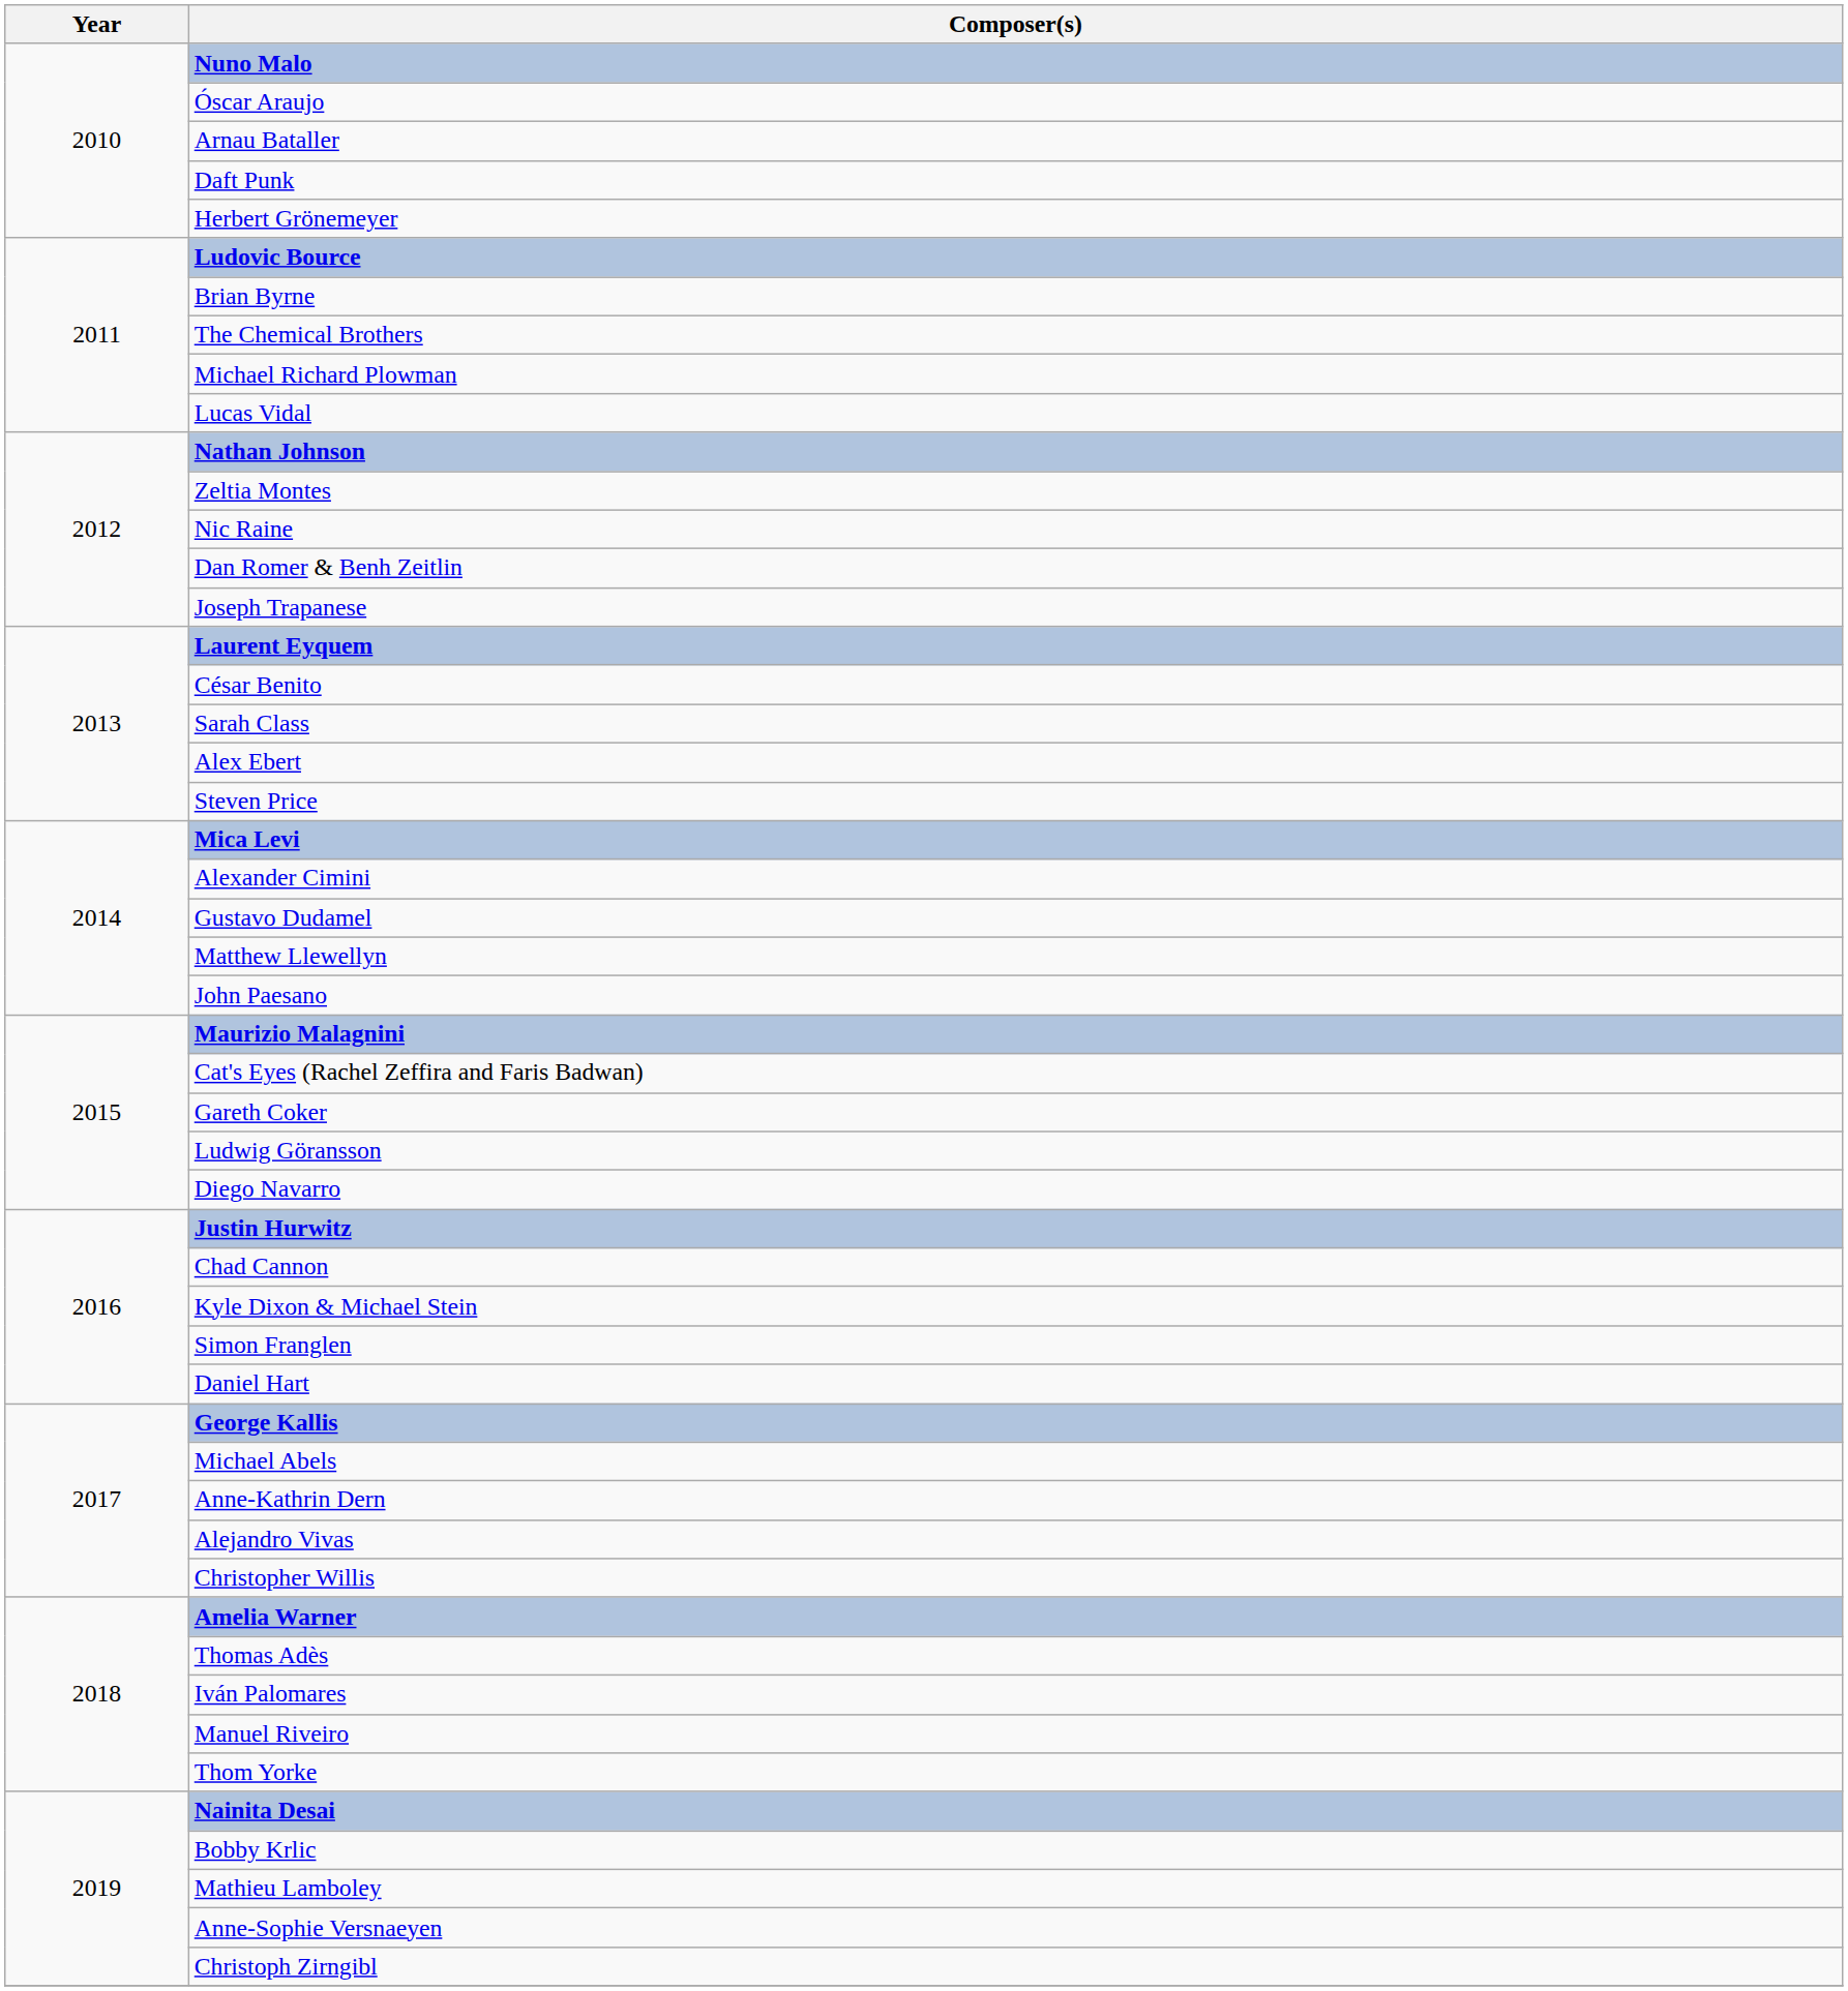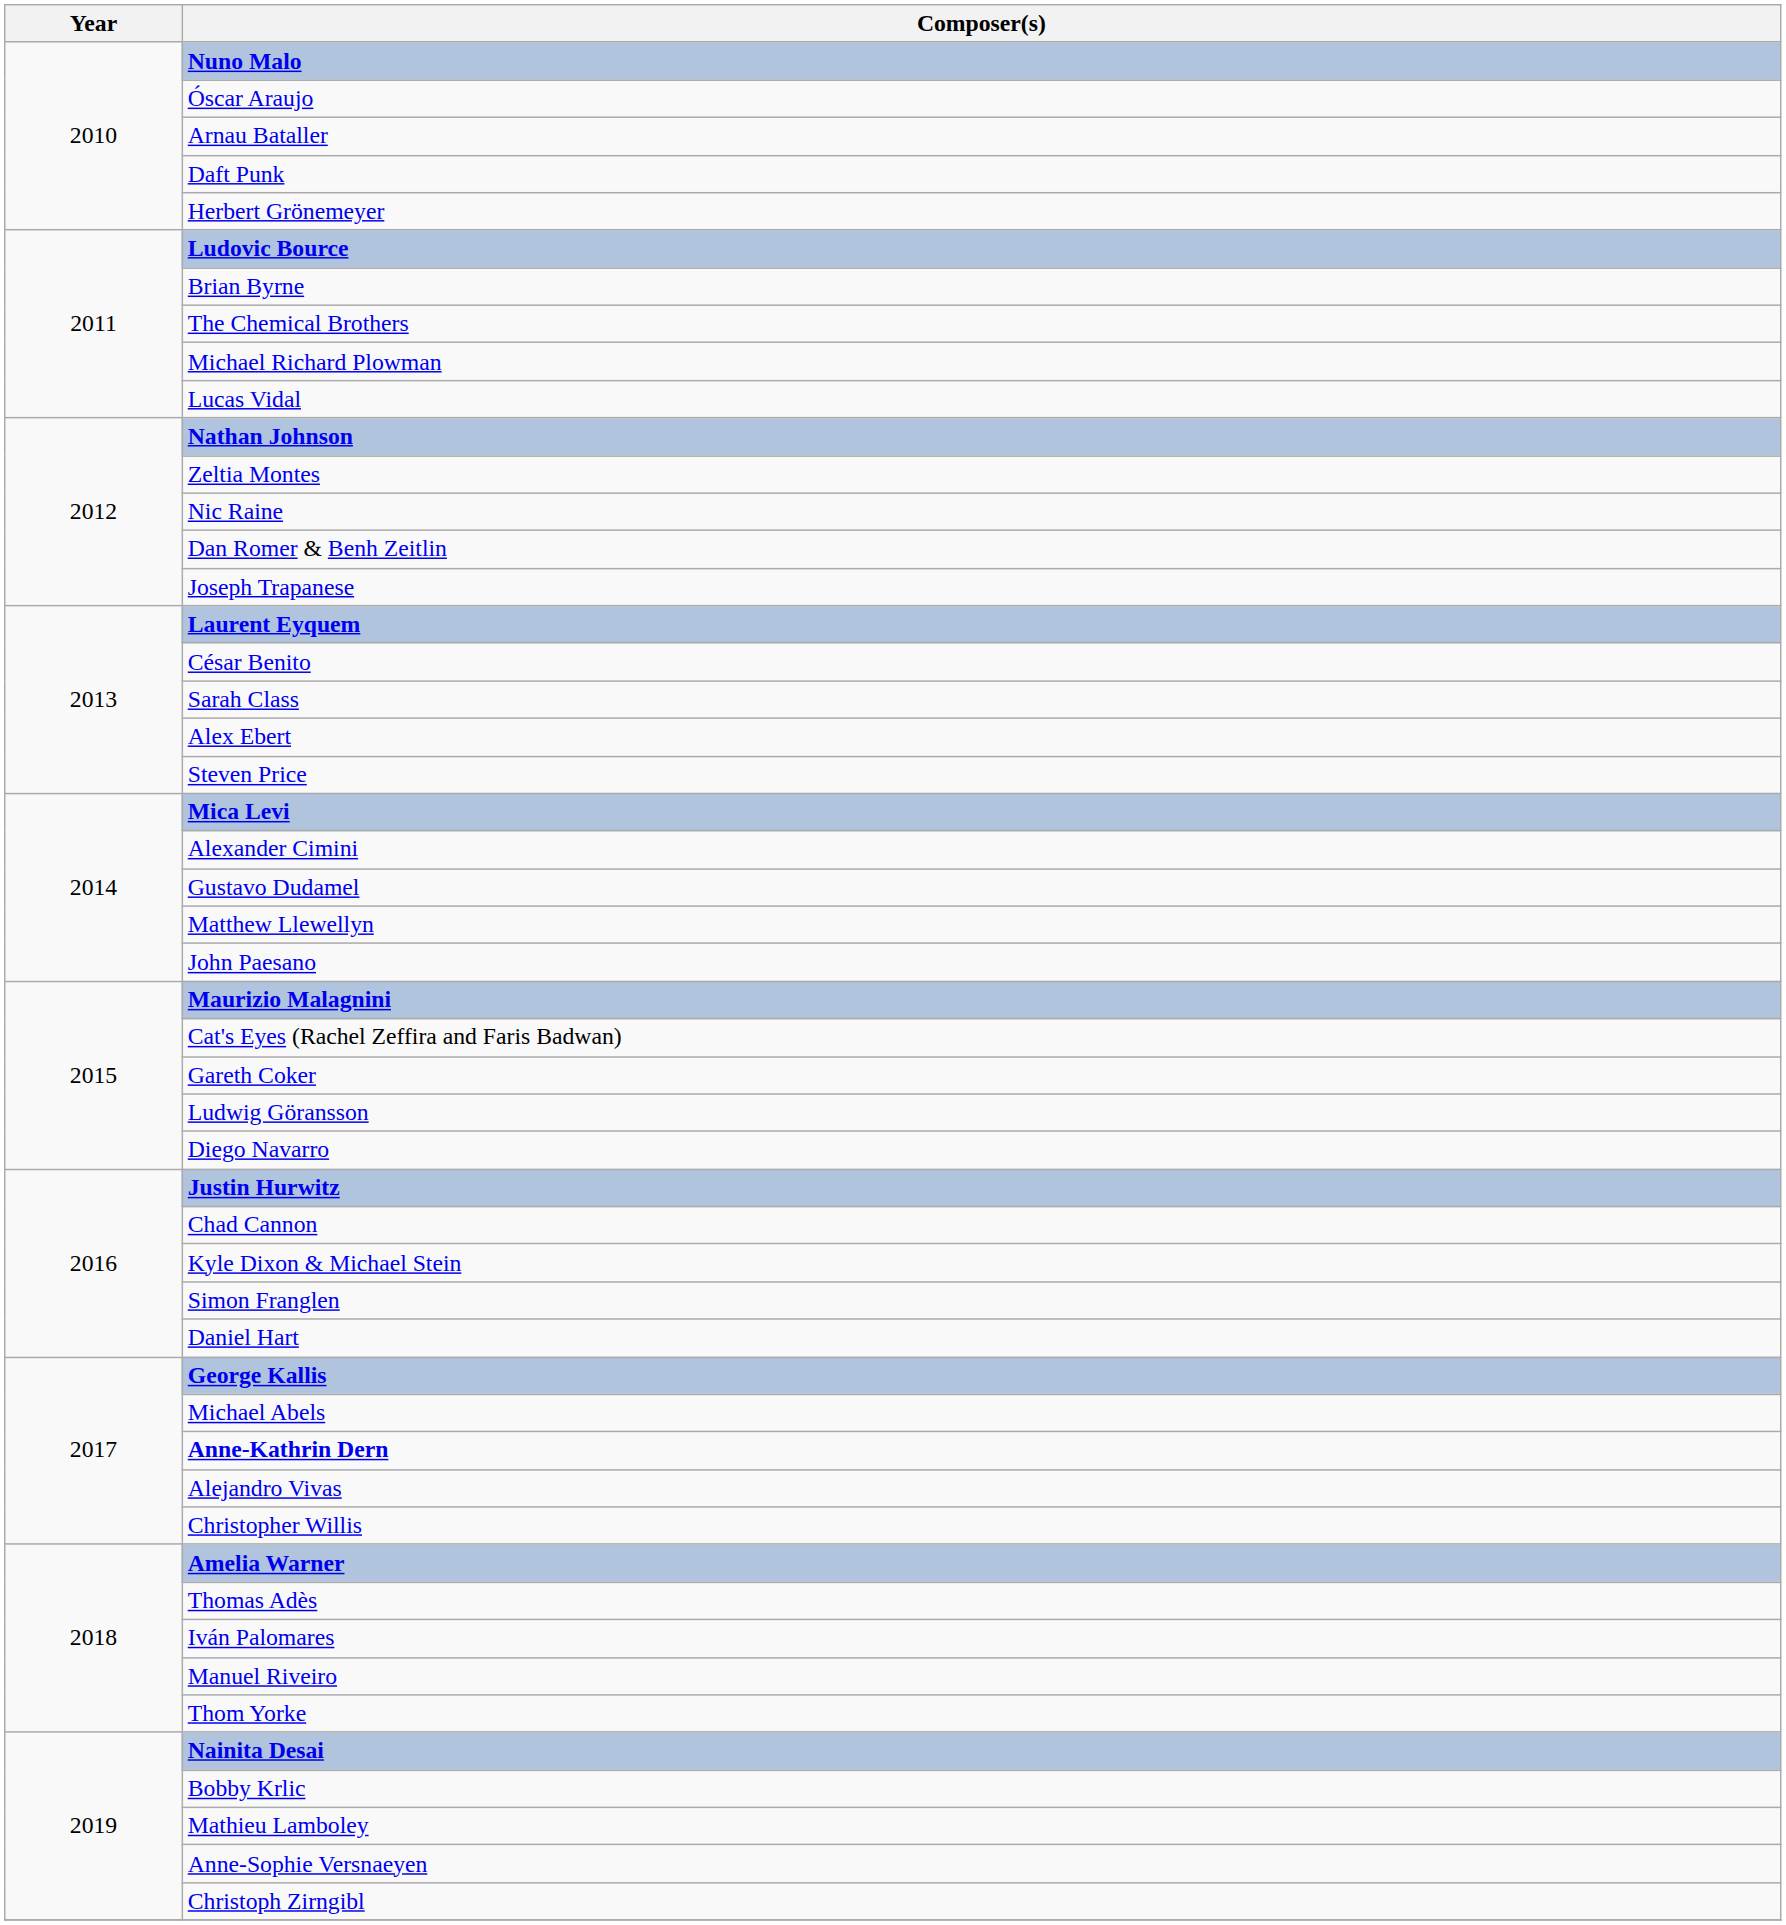Anne-Kathrin Dern | Composer(s): normal -> bold
